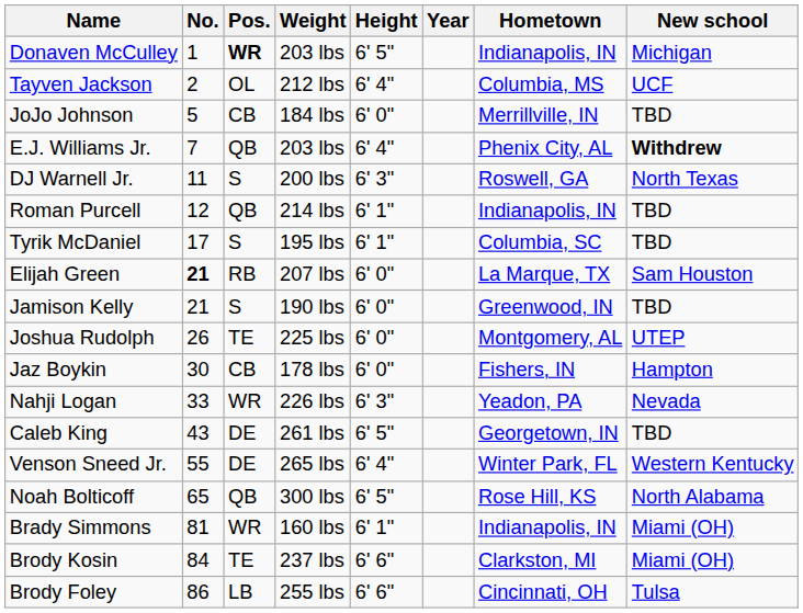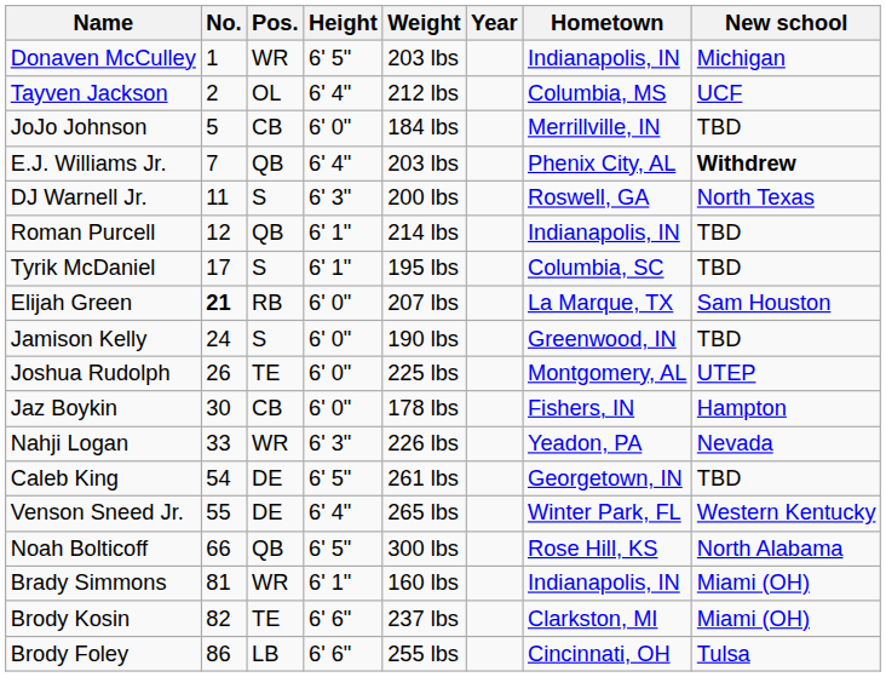columns swapped: Height <-> Weight
Donaven McCulley | Pos.: bold -> normal
Jamison Kelly | No.: 21 -> 24
Caleb King | No.: 43 -> 54
Noah Bolticoff | No.: 65 -> 66
Brody Kosin | No.: 84 -> 82
